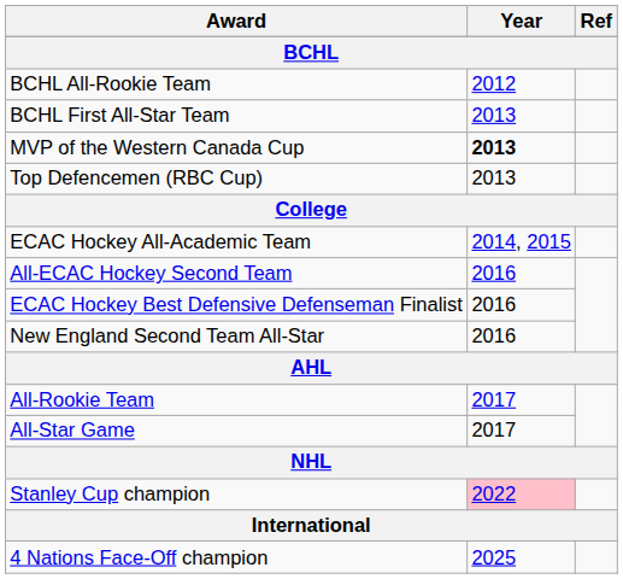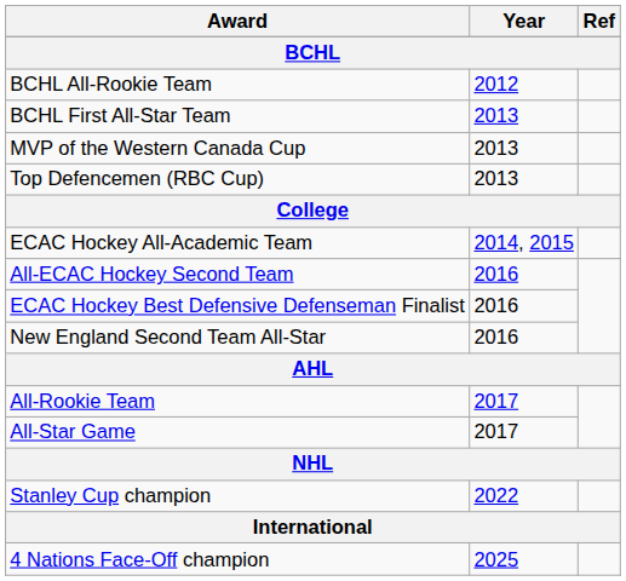MVP of the Western Canada Cup | Year: bold -> normal
Stanley Cup champion | Year: pink background -> no background
